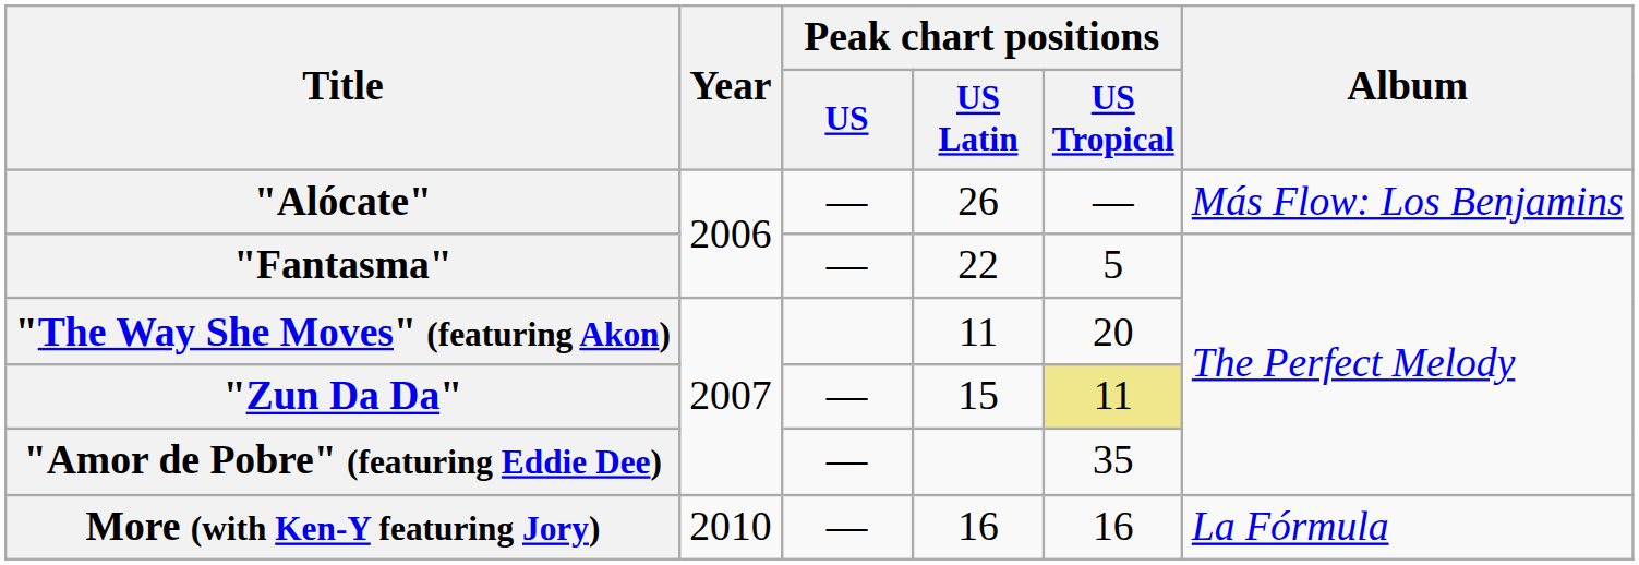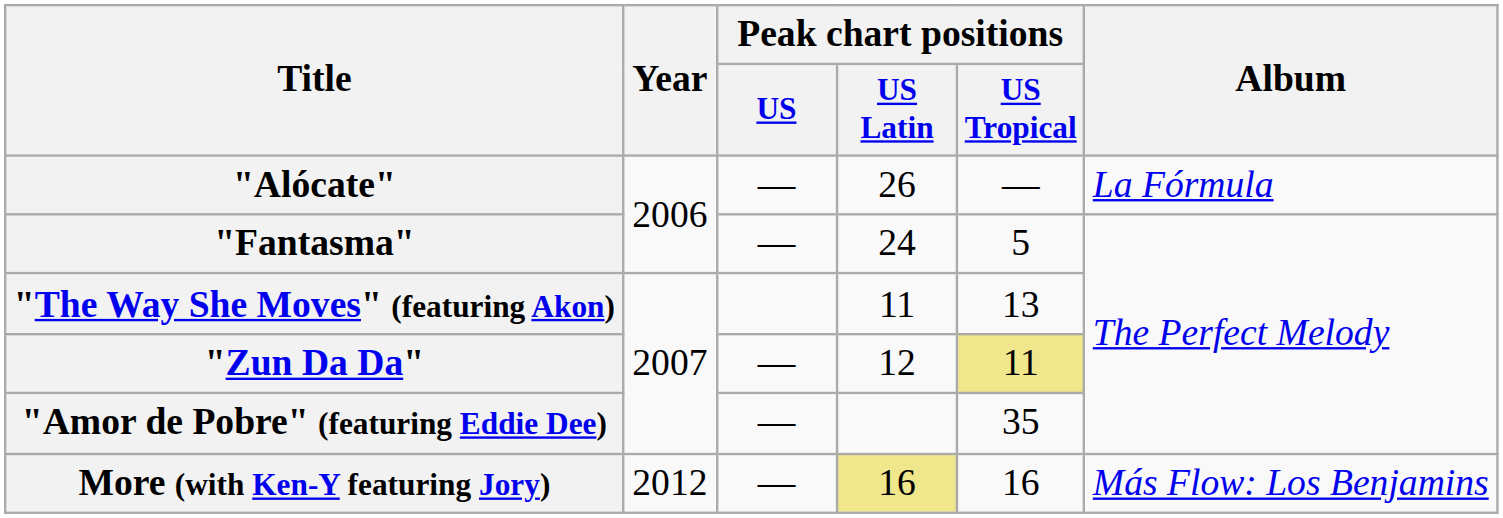"Alócate" | Album: Más Flow: Los Benjamins -> La Fórmula
"Fantasma" | Peak chart positions / US Latin: 22 -> 24
"The Way She Moves" (featuring Akon) | Peak chart positions / US Tropical: 20 -> 13
"Zun Da Da" | Peak chart positions / US Latin: 15 -> 12
More (with Ken-Y featuring Jory) | Year: 2010 -> 2012
More (with Ken-Y featuring Jory) | Peak chart positions / US Latin: no background -> khaki background
More (with Ken-Y featuring Jory) | Album: La Fórmula -> Más Flow: Los Benjamins
